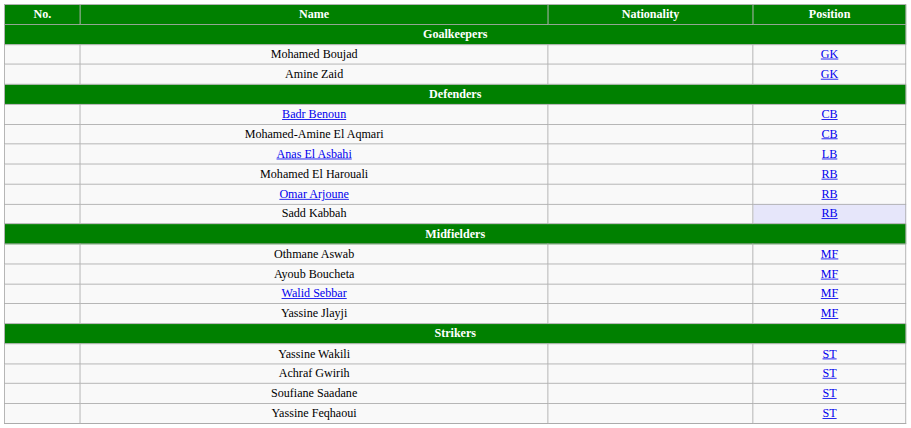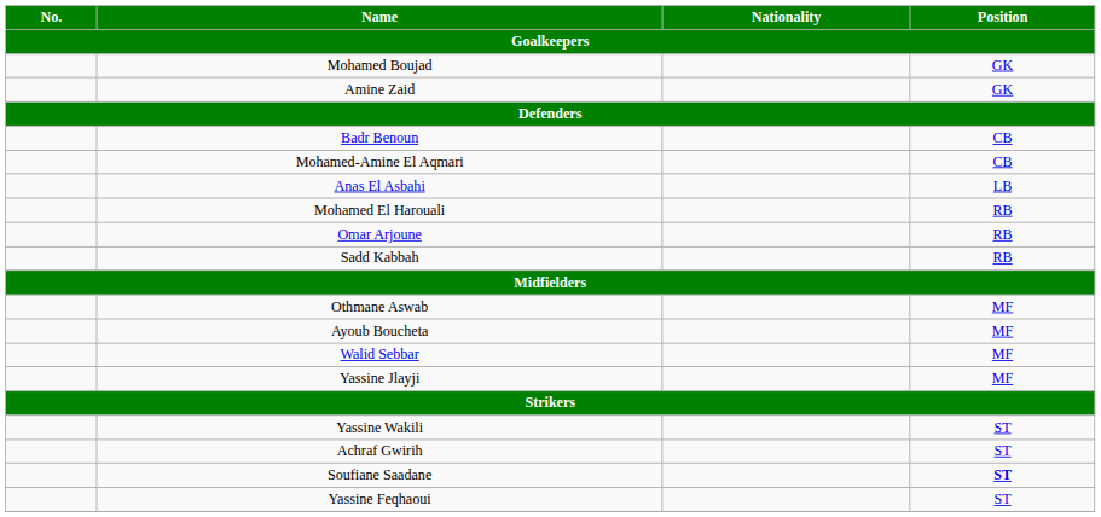Sadd Kabbah | Position: lavender background -> no background
Soufiane Saadane | Position: normal -> bold
